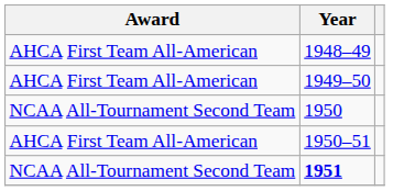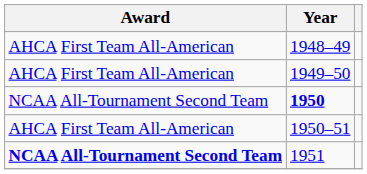row 4 | Year: normal -> bold
row 6 | Award: normal -> bold
row 6 | Year: bold -> normal
